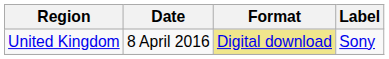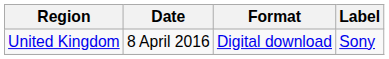United Kingdom | Format: khaki background -> no background
